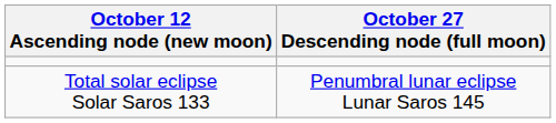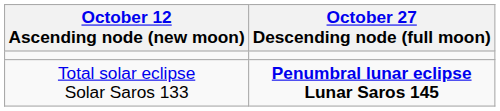row 3 | October 27 Descending node (full moon): normal -> bold
